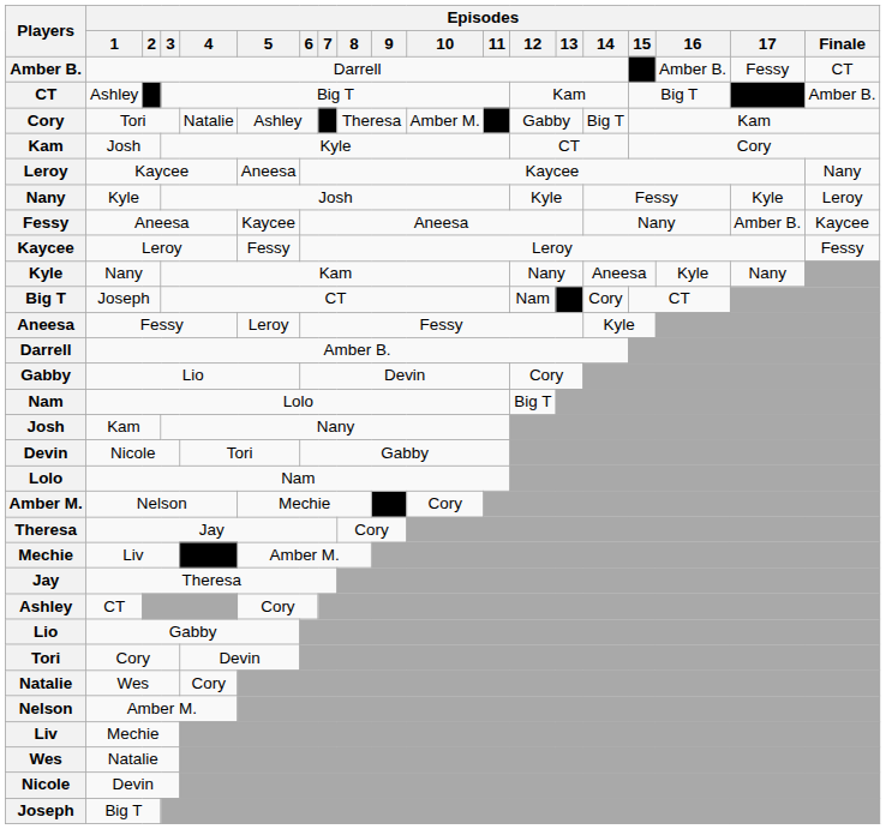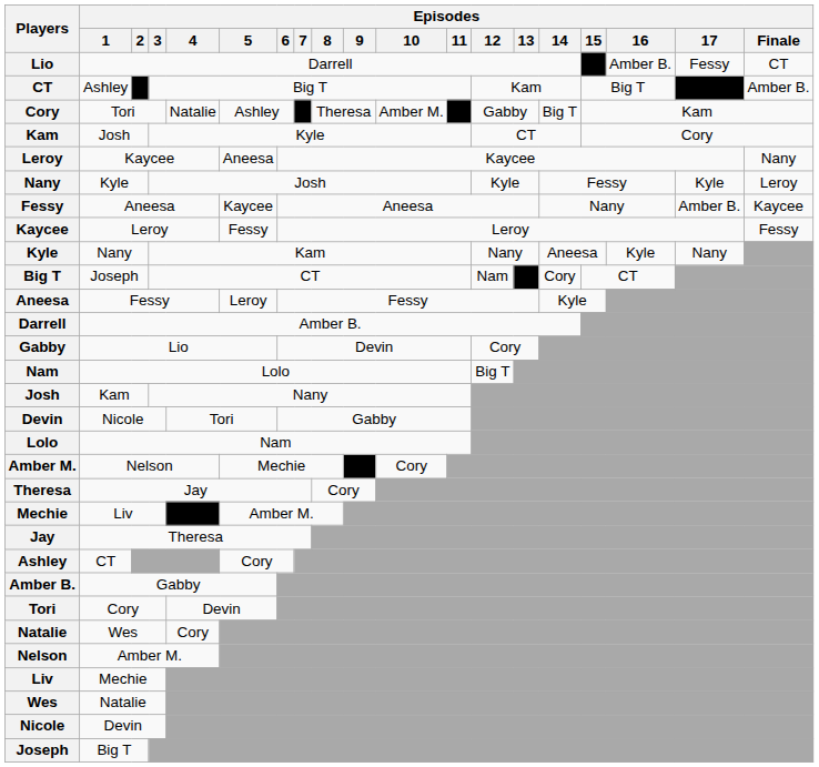row 3 | Players: Amber B. -> Lio
row 25 | Players: Lio -> Amber B.
